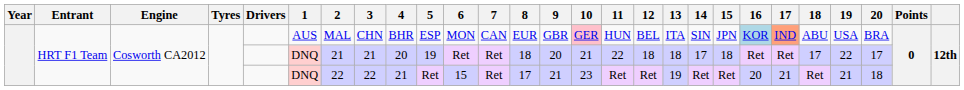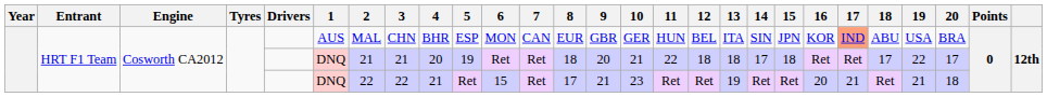row 2 | 10: pink background -> no background
row 2 | 16: lightblue background -> no background
